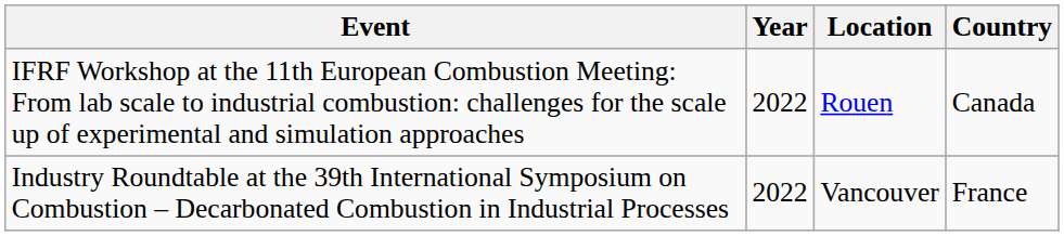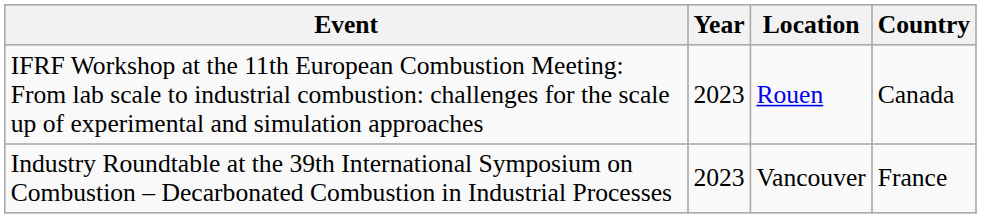row 2 | Year: 2022 -> 2023
row 3 | Year: 2022 -> 2023
